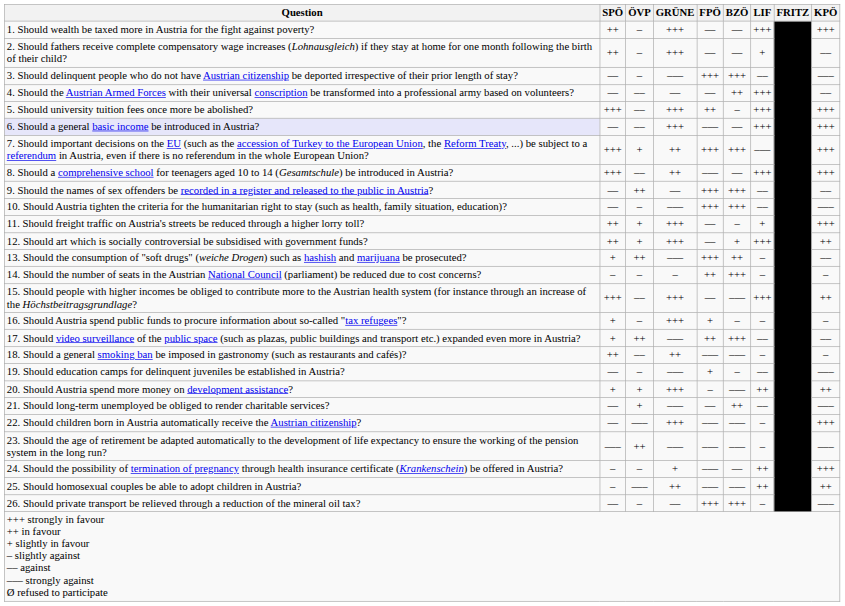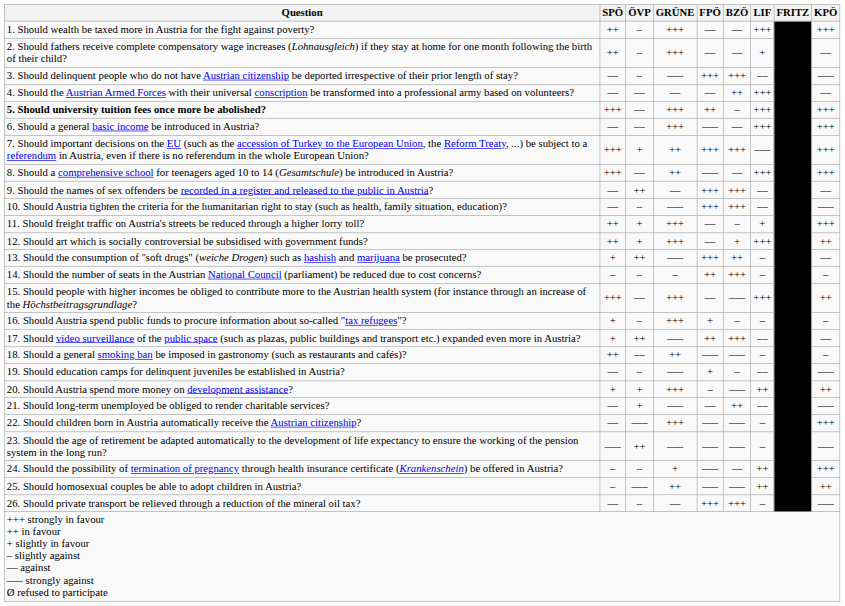5. Should university tuition fees once more be abolished? | Question: normal -> bold
6. Should a general basic income be introduced in Austria? | Question: lavender background -> no background
